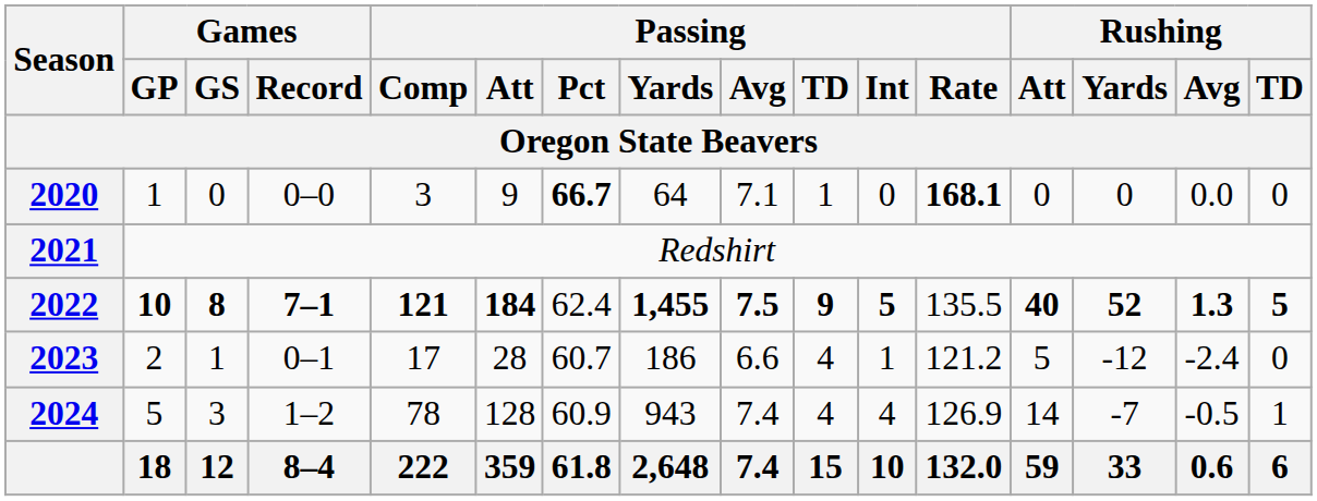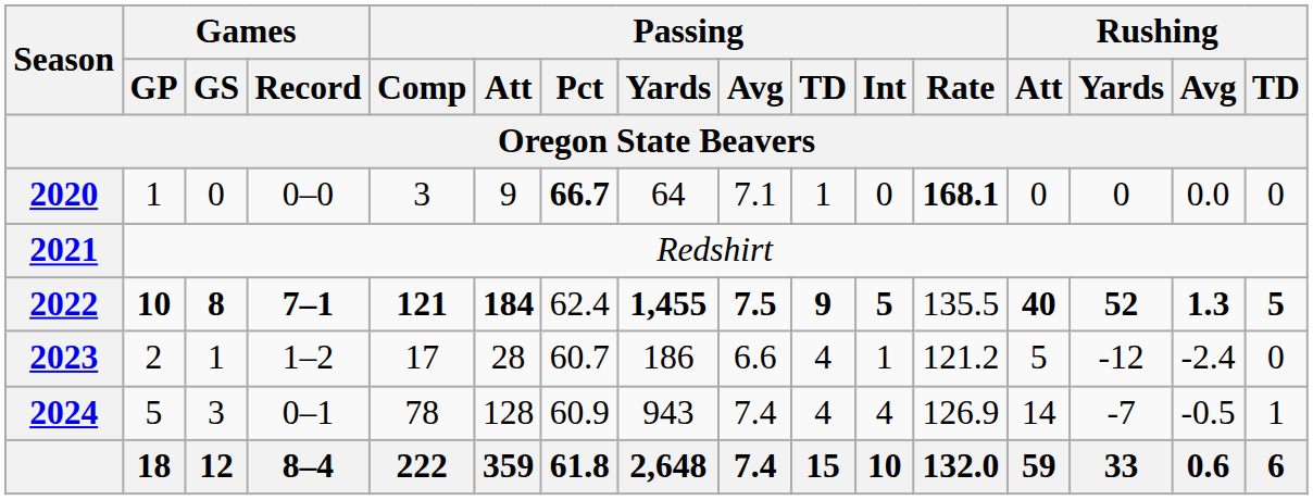2023 | Games / Record: 0–1 -> 1–2
2024 | Games / Record: 1–2 -> 0–1
